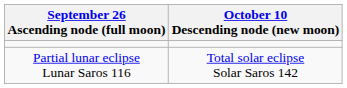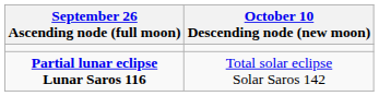row 3 | September 26 Ascending node (full moon): normal -> bold
